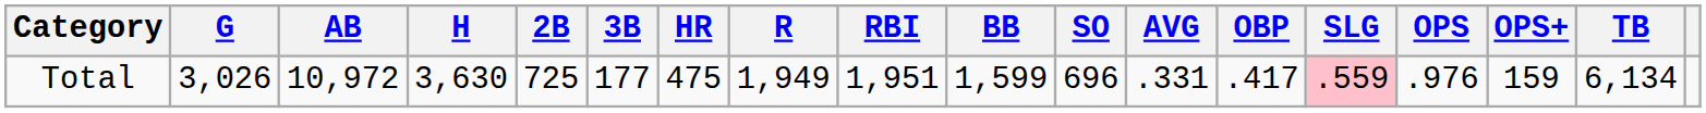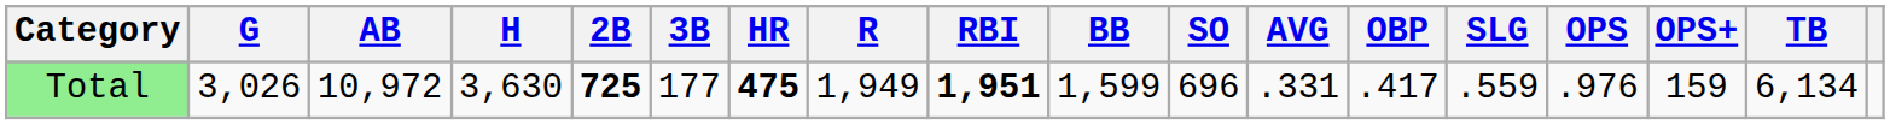row 2 | Category: no background -> lightgreen background
row 2 | 2B: normal -> bold
row 2 | HR: normal -> bold
row 2 | RBI: normal -> bold
row 2 | SLG: pink background -> no background
